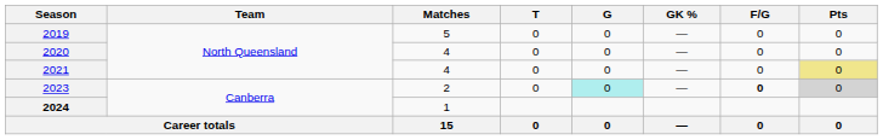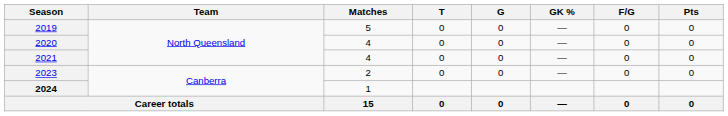2021 | Pts: khaki background -> no background
2023 | G: paleturquoise background -> no background
2023 | F/G: bold -> normal
2023 | Pts: lightgrey background -> no background
